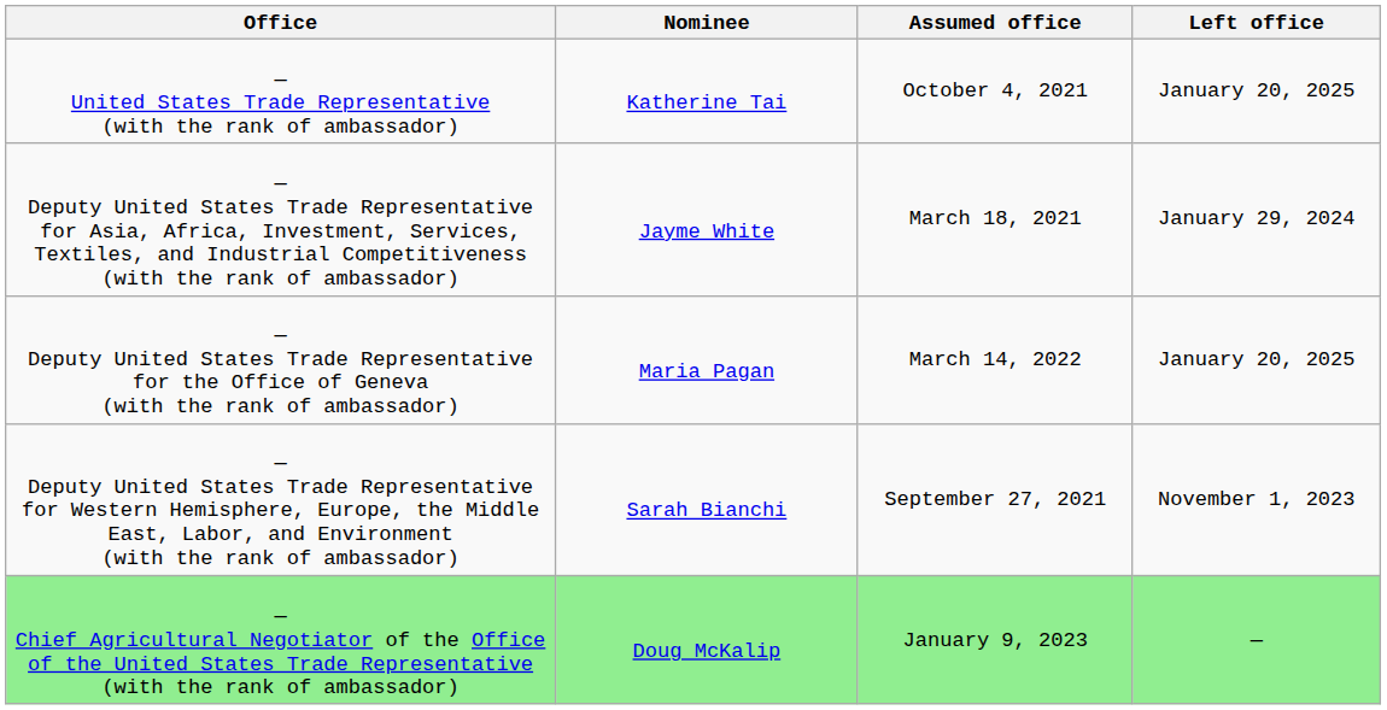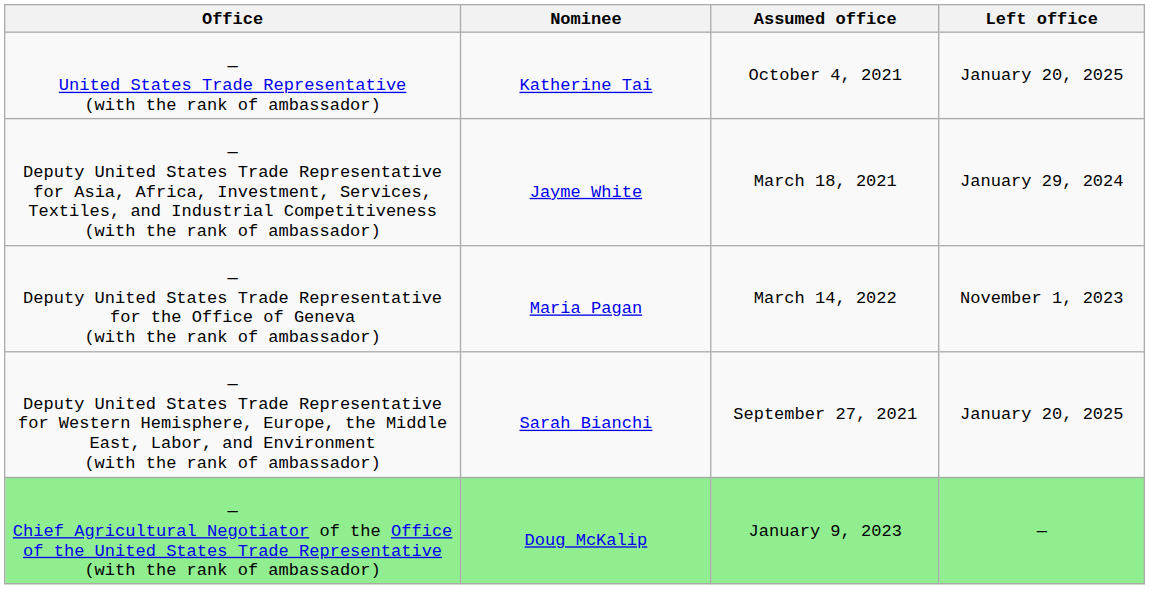row 4 | Left office: January 20, 2025 -> November 1, 2023
row 5 | Left office: November 1, 2023 -> January 20, 2025
